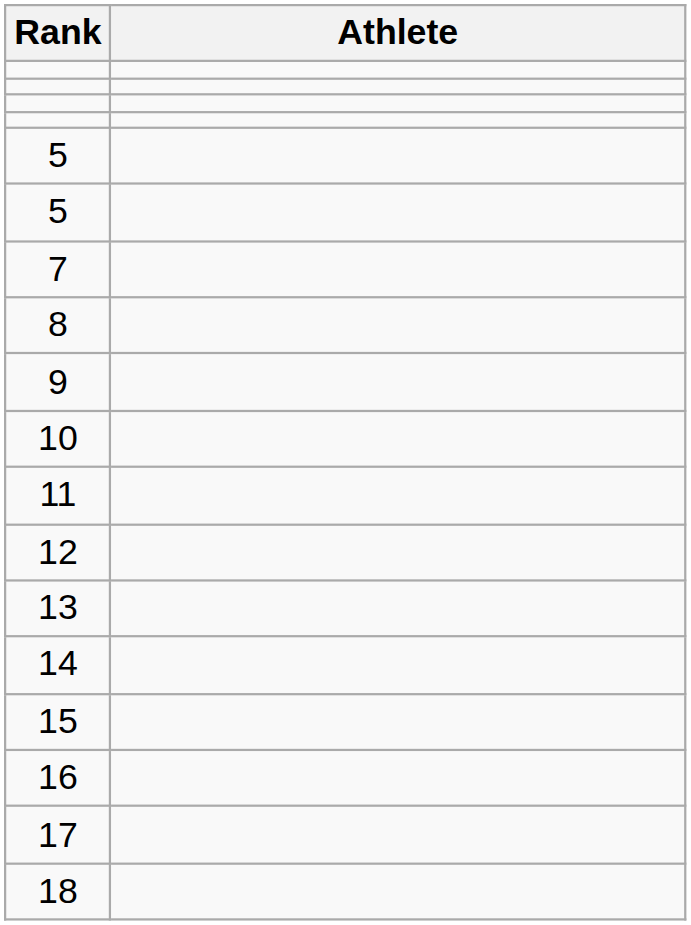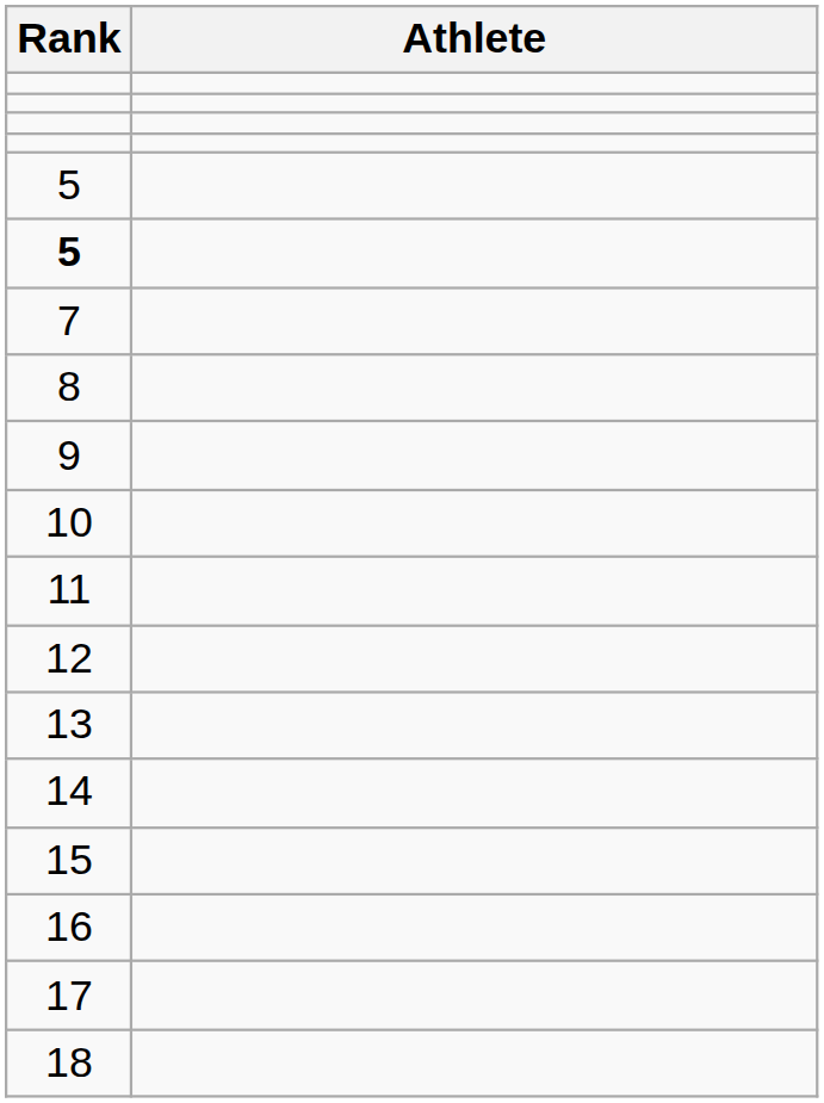row 7 | Rank: normal -> bold
